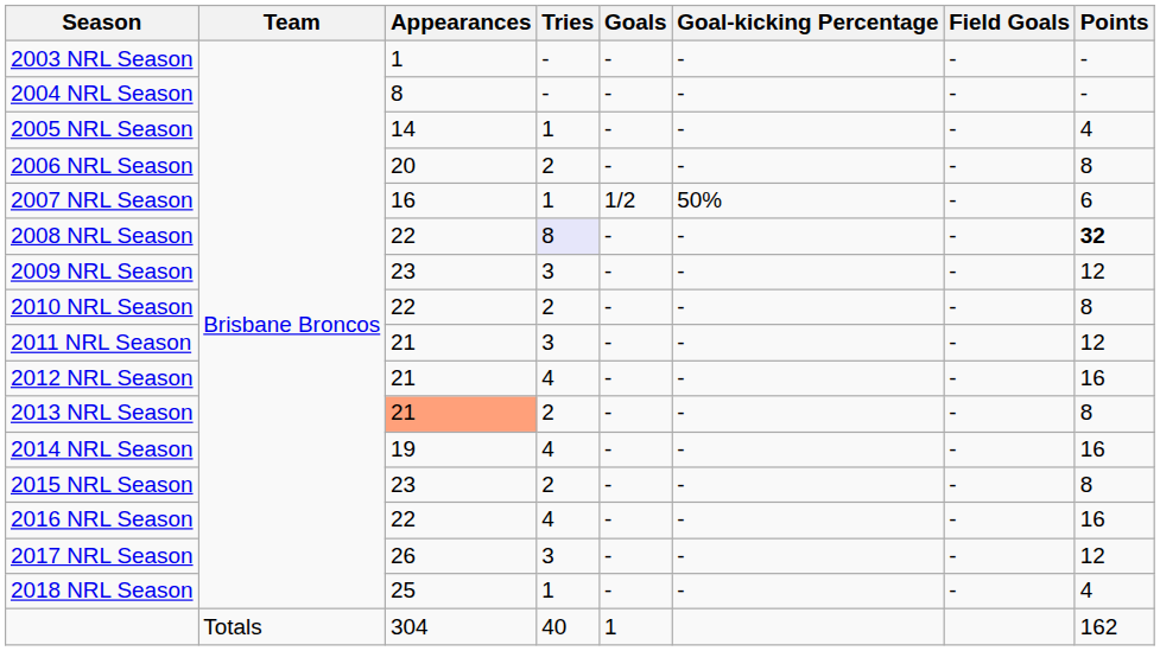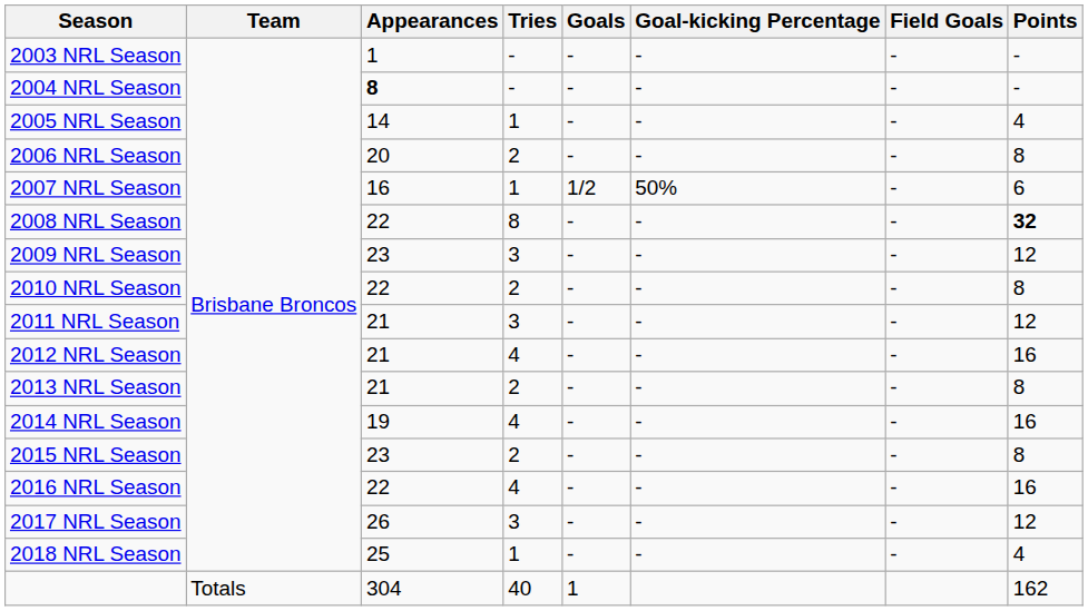2004 NRL Season | Appearances: normal -> bold
2008 NRL Season | Tries: lavender background -> no background
2013 NRL Season | Appearances: lightsalmon background -> no background
